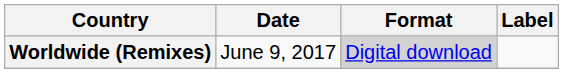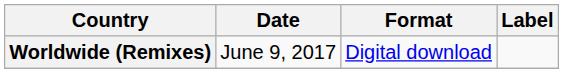Worldwide (Remixes) | Format: lightgrey background -> no background
